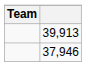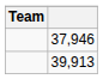rows swapped: 39,913 <-> 37,946
